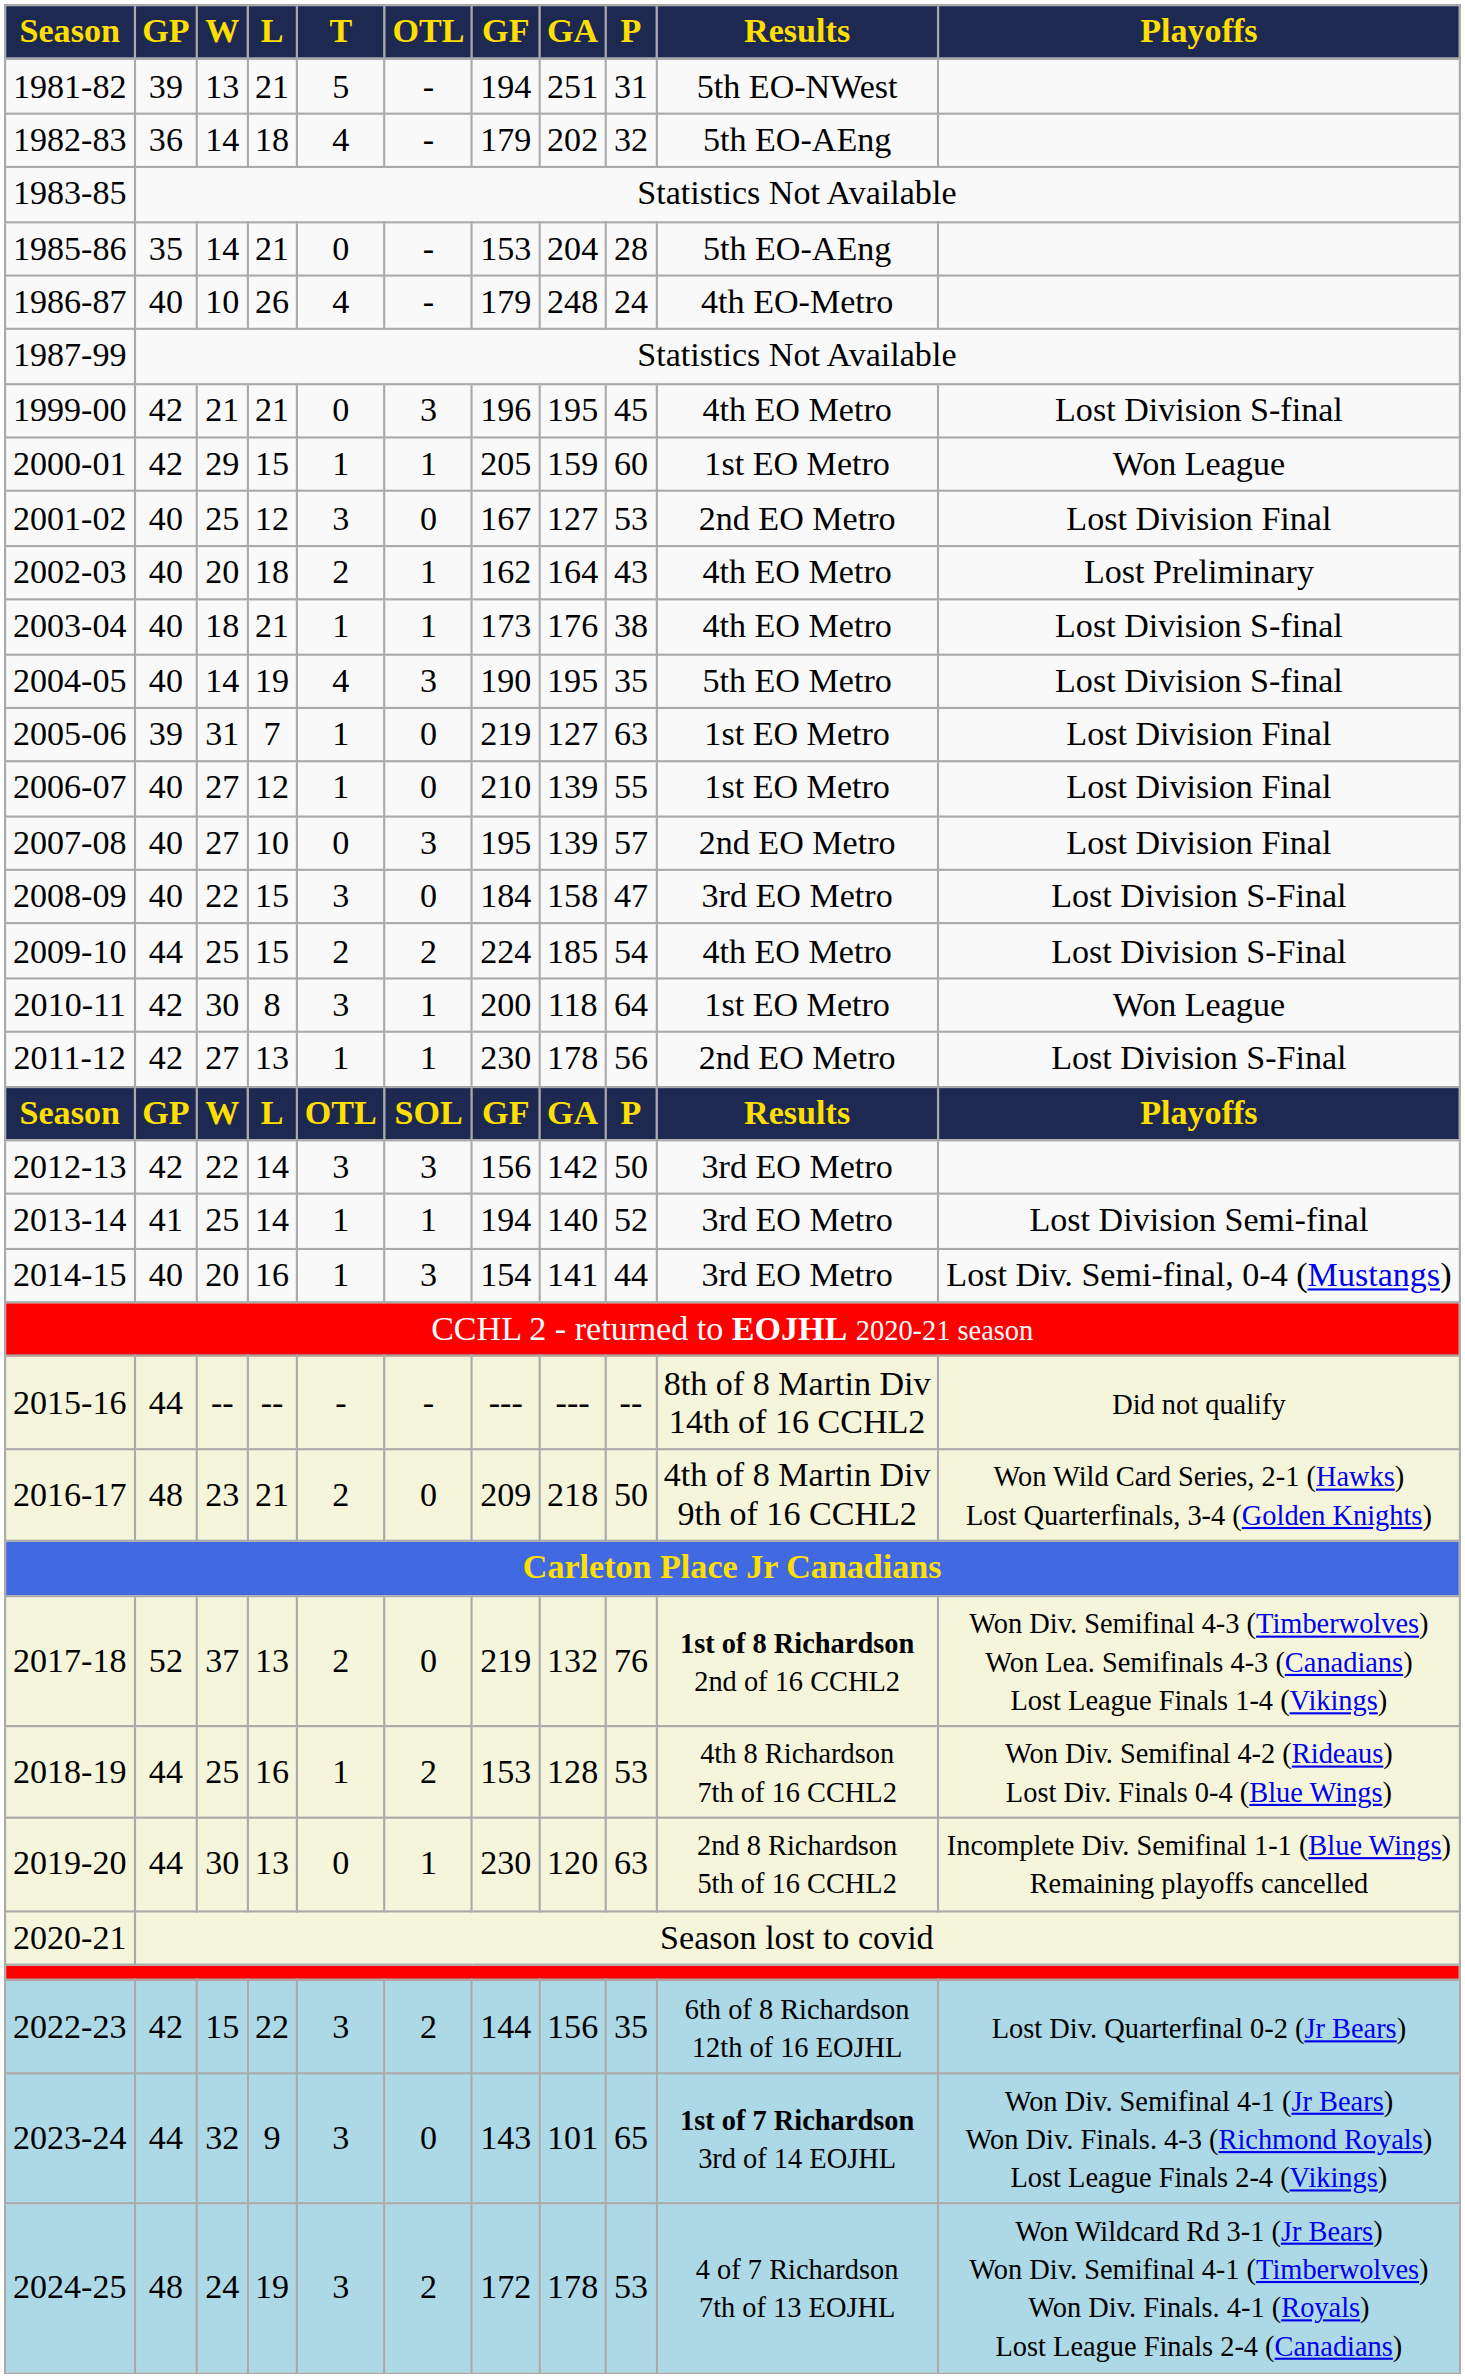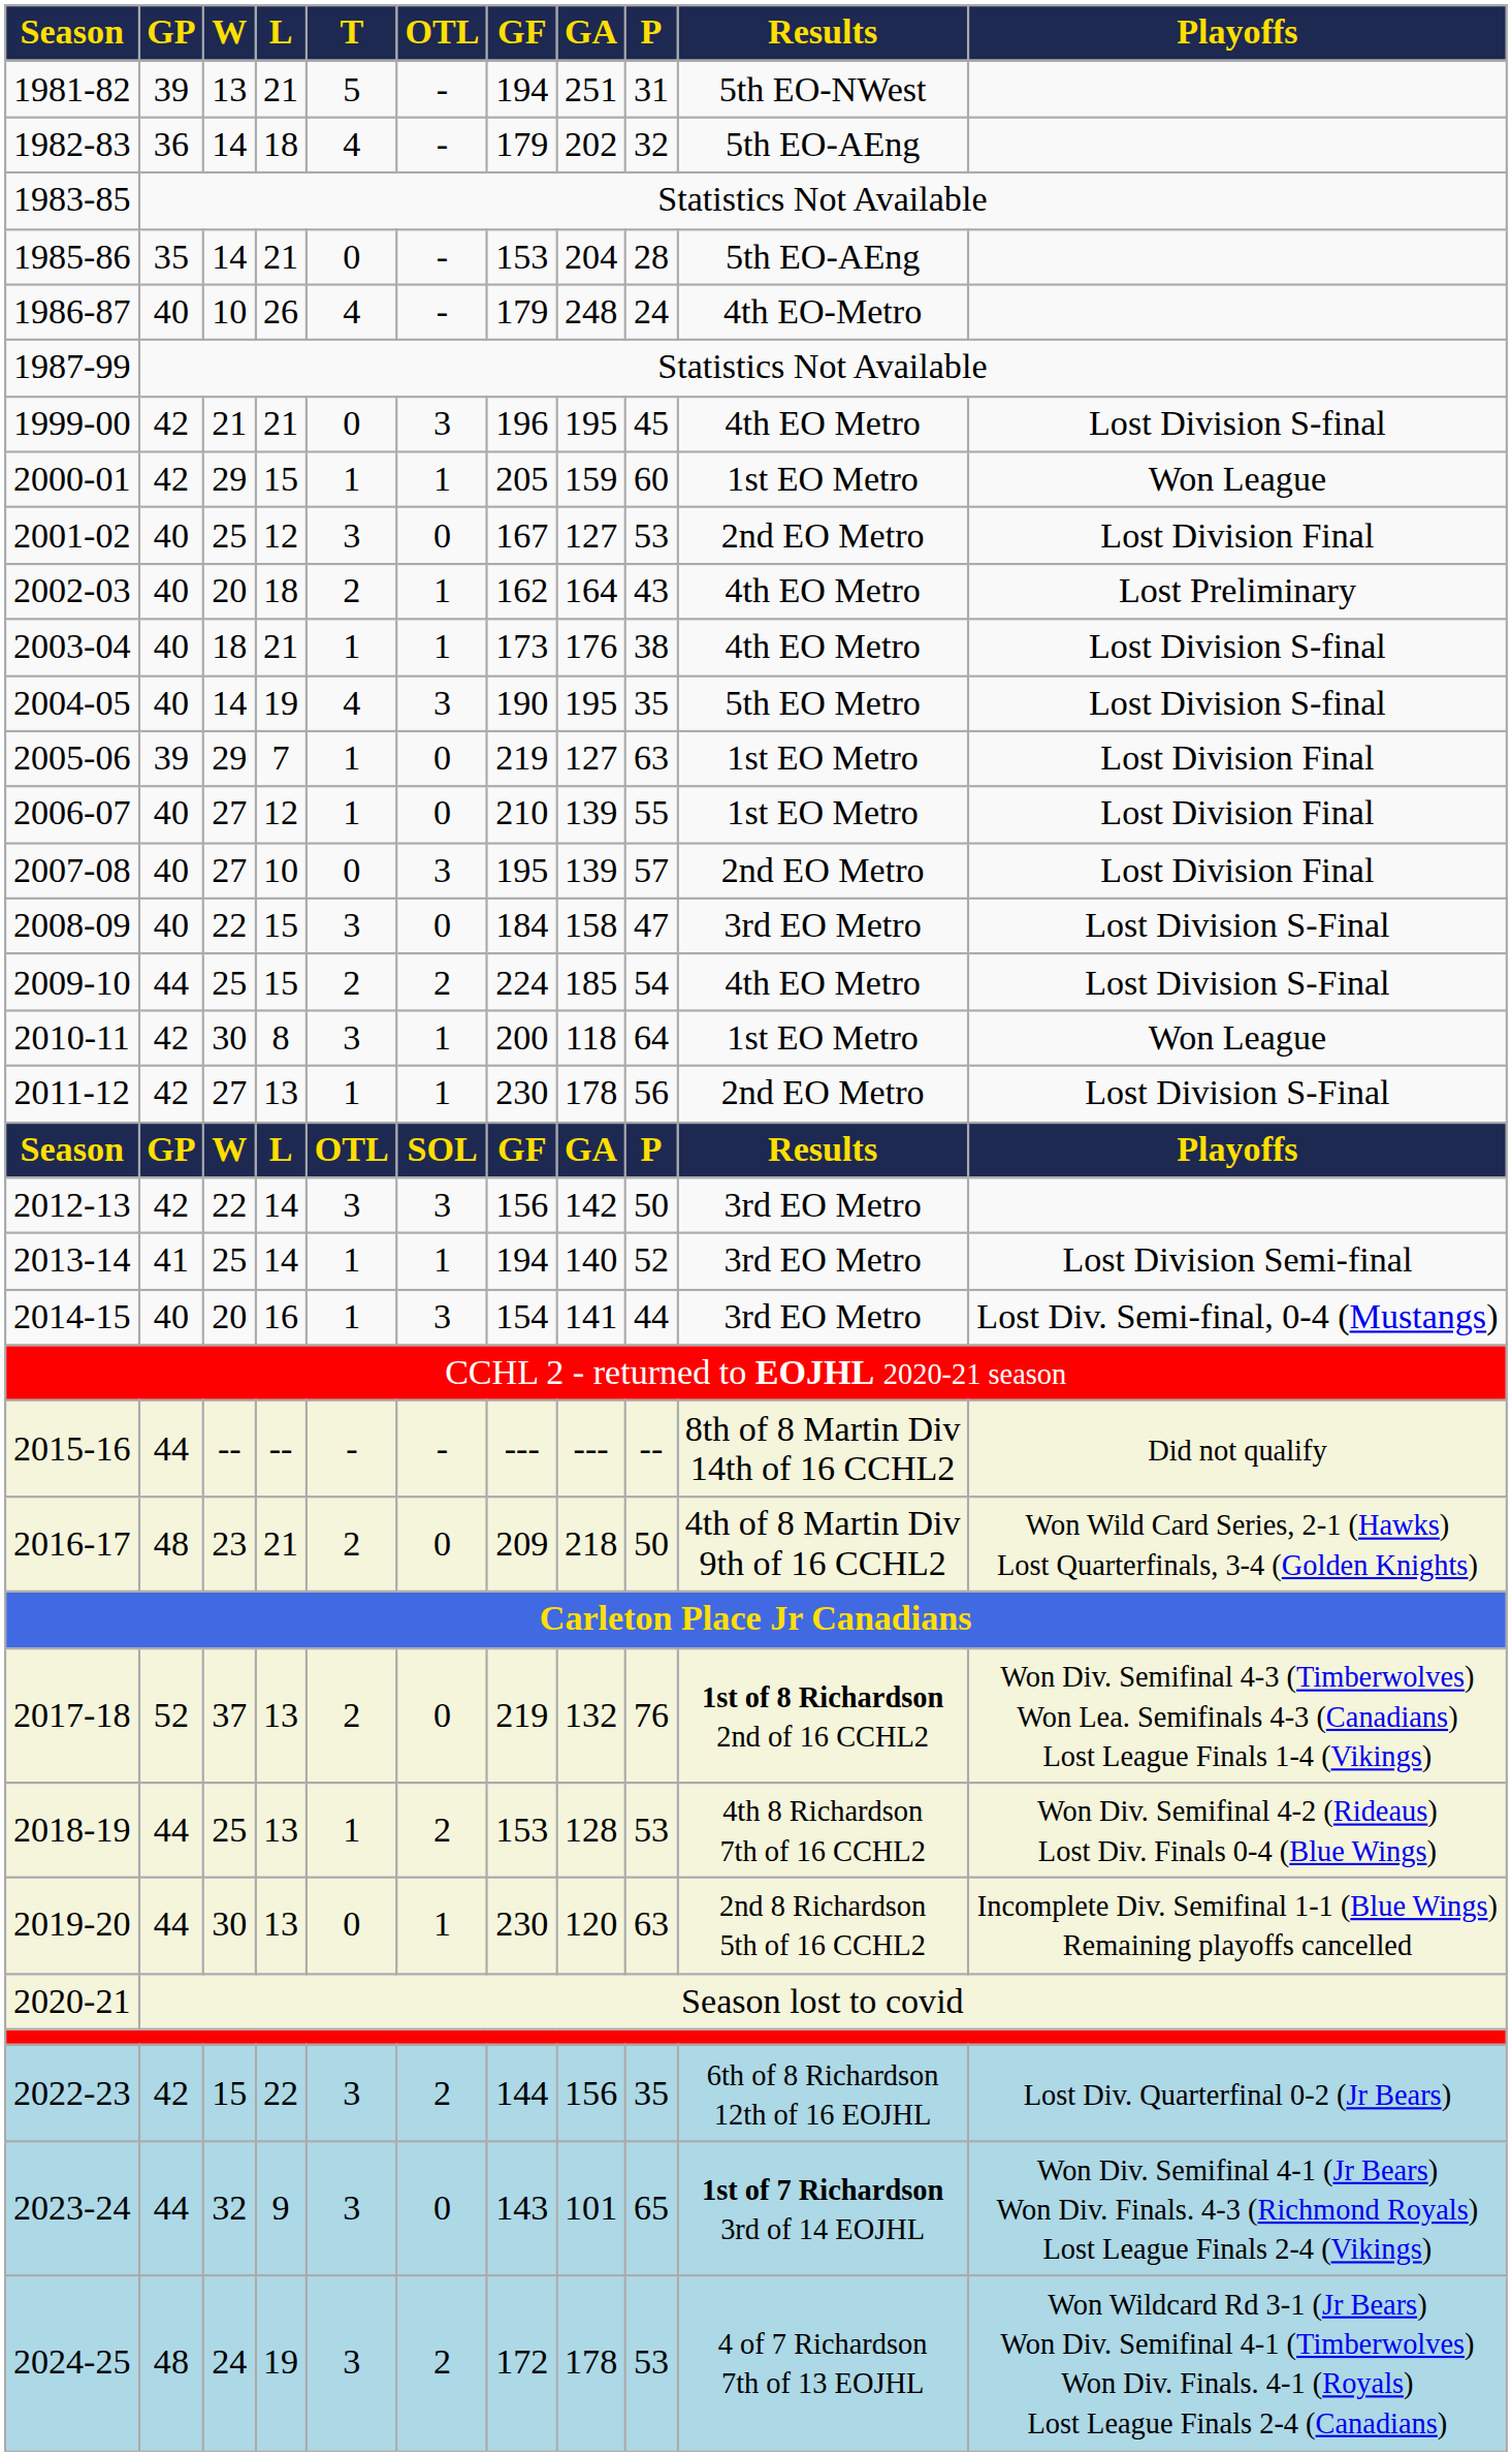2005-06 | W: 31 -> 29
2018-19 | L: 16 -> 13
